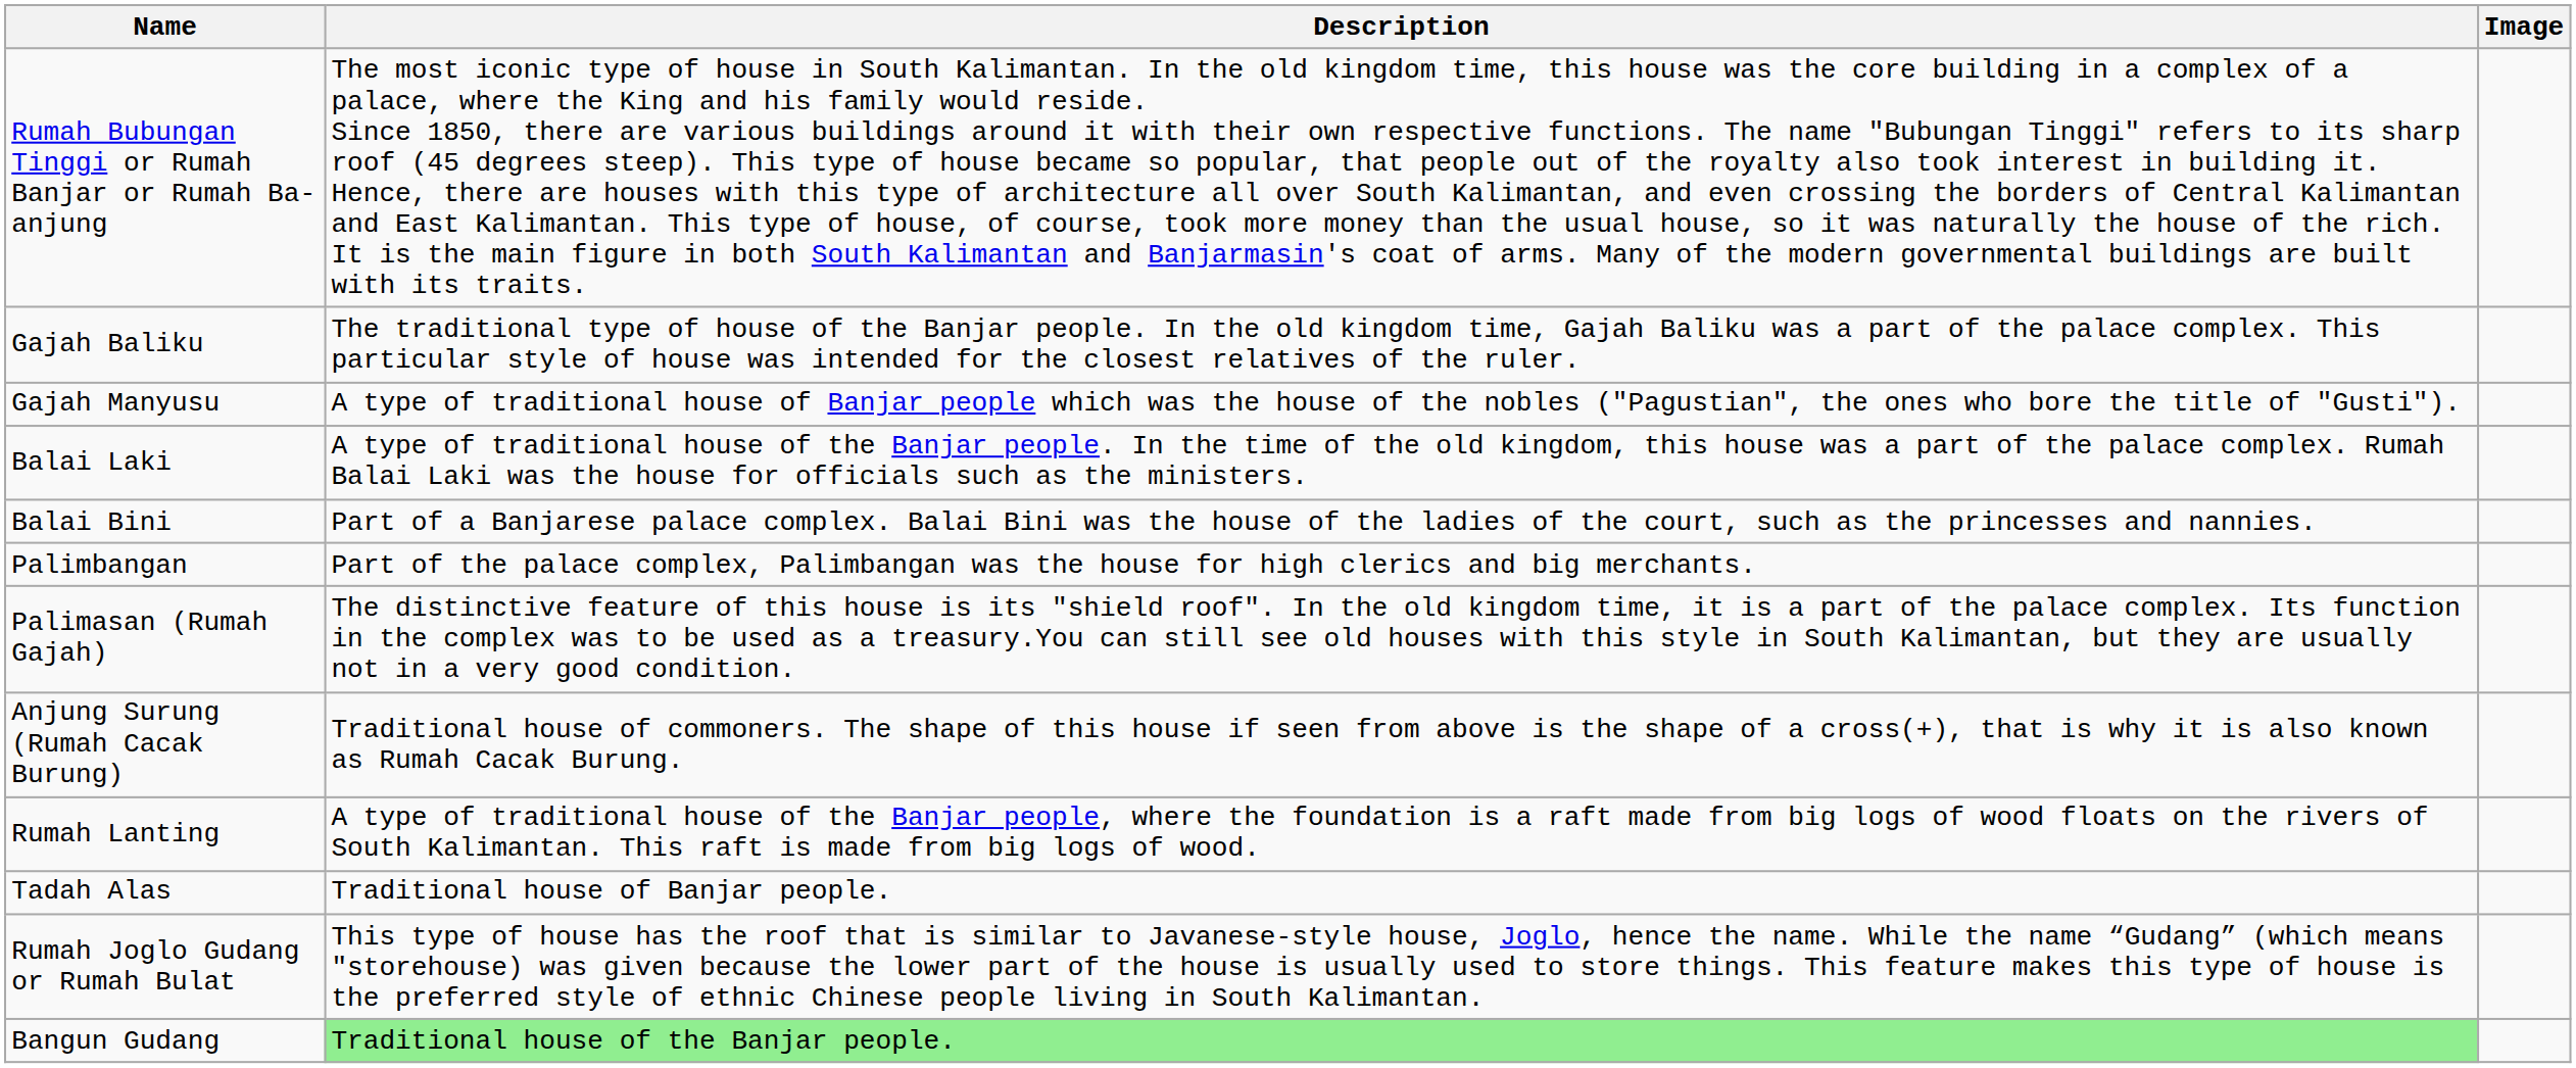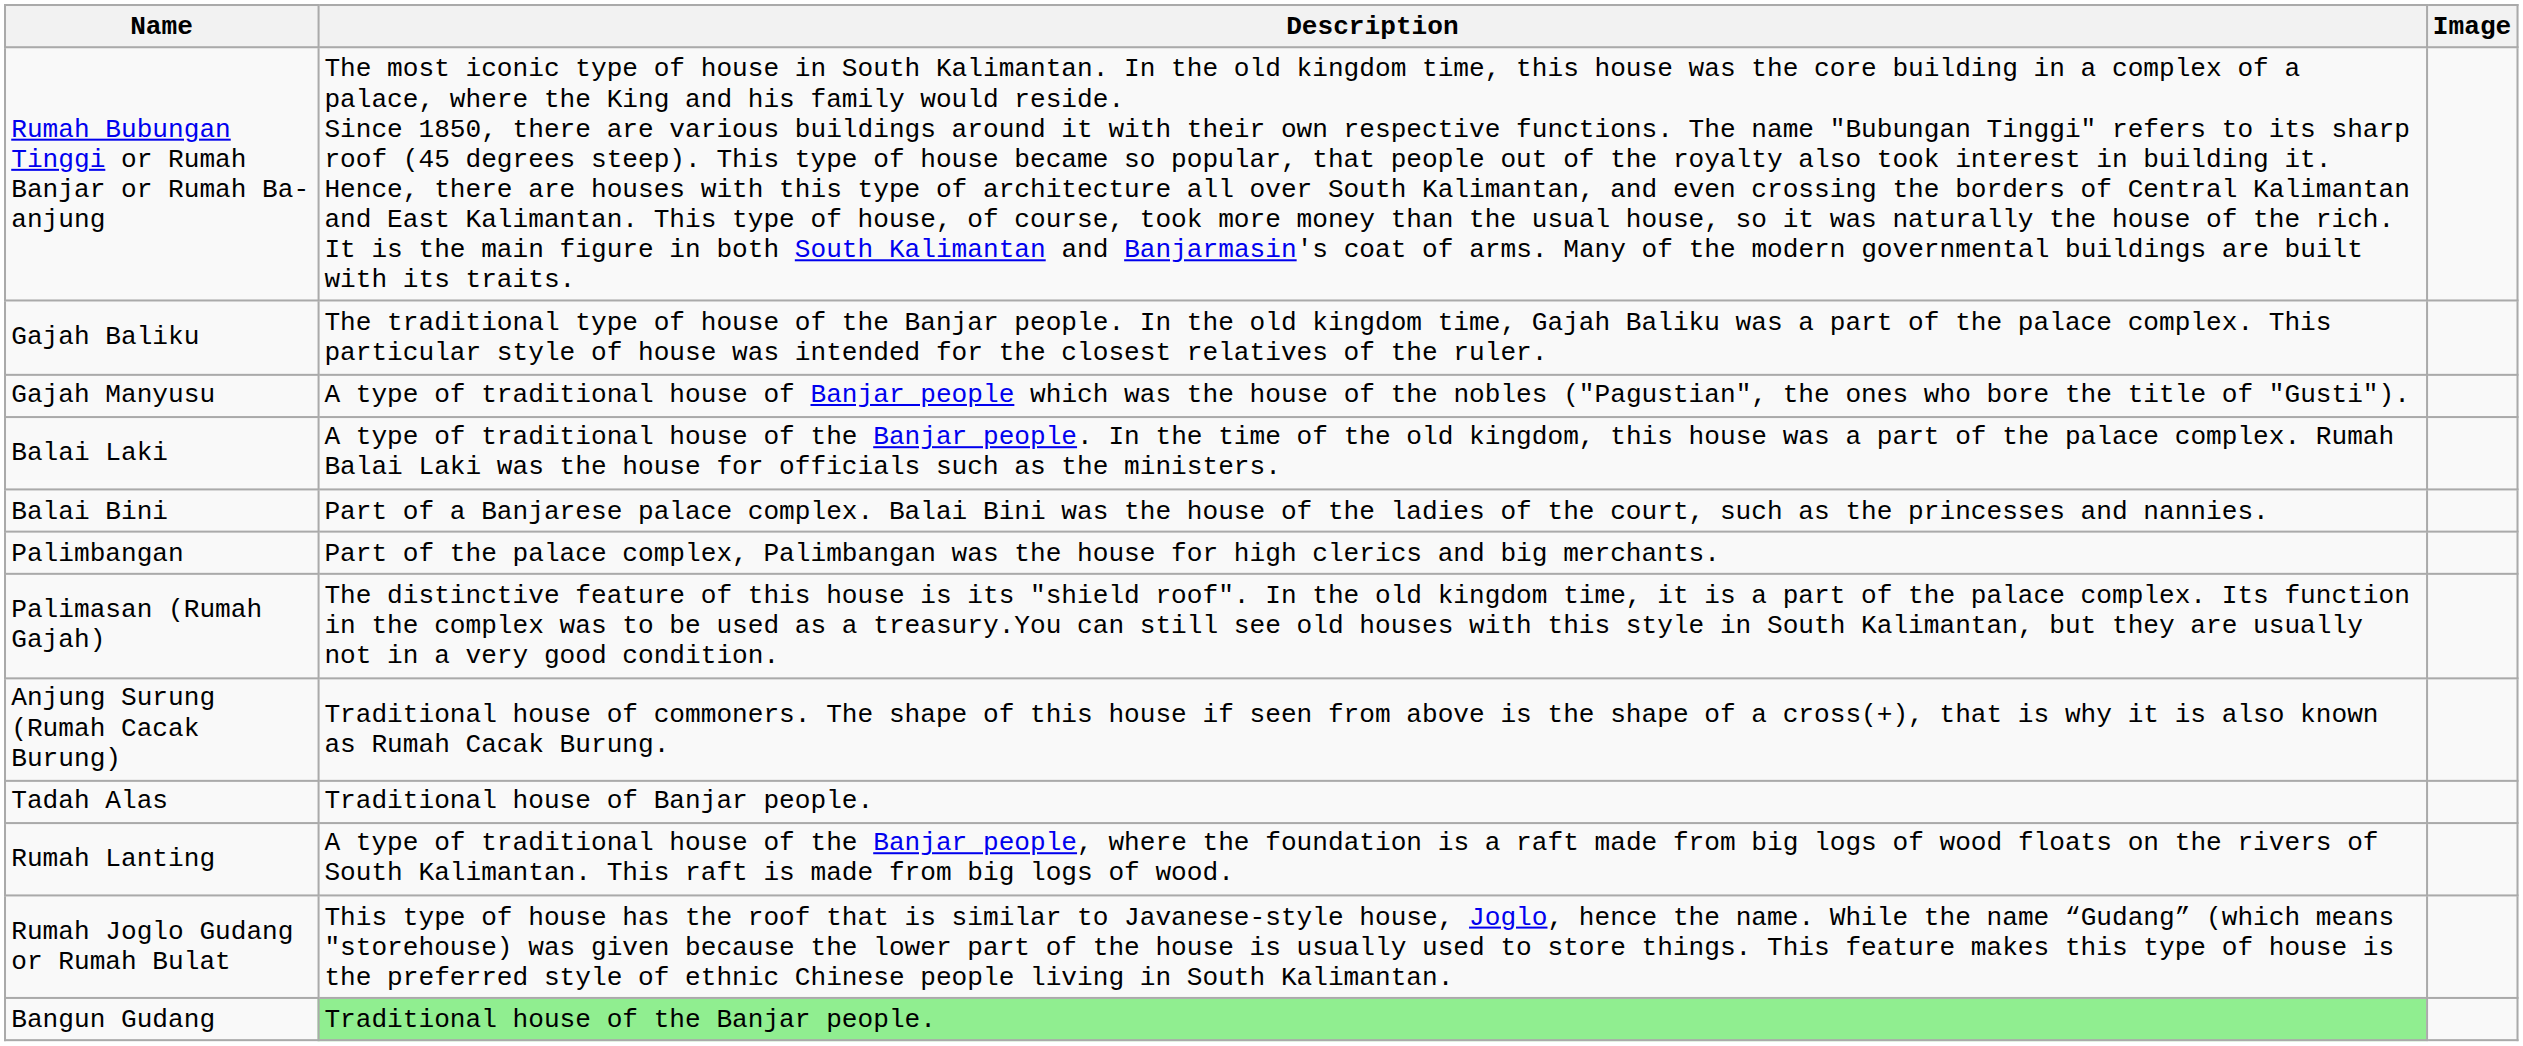rows swapped: Tadah Alas <-> Rumah Lanting
